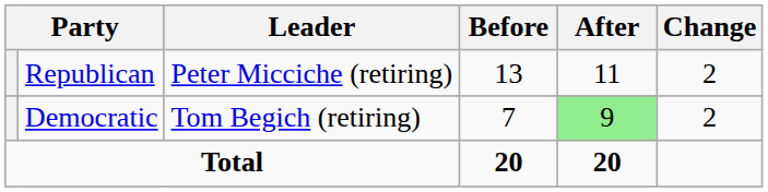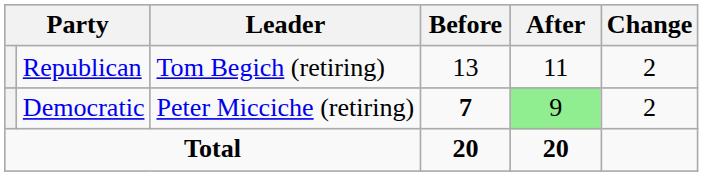Republican | Leader: Peter Micciche (retiring) -> Tom Begich (retiring)
Democratic | Leader: Tom Begich (retiring) -> Peter Micciche (retiring)
Democratic | Before: normal -> bold
